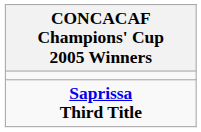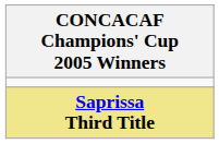row 3 | column 1: no background -> khaki background
